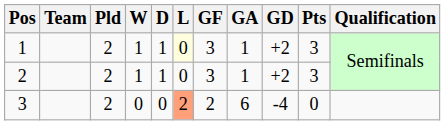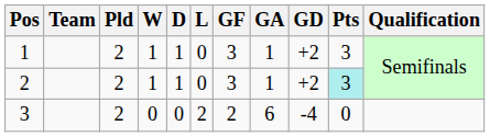row 2 | L: lightyellow background -> no background
row 3 | Pts: no background -> paleturquoise background
row 4 | L: lightsalmon background -> no background
